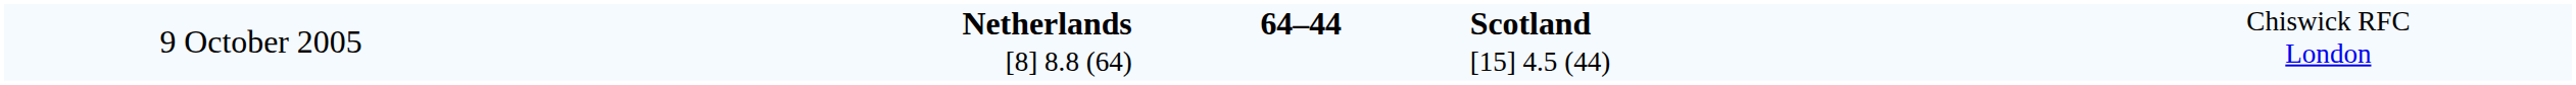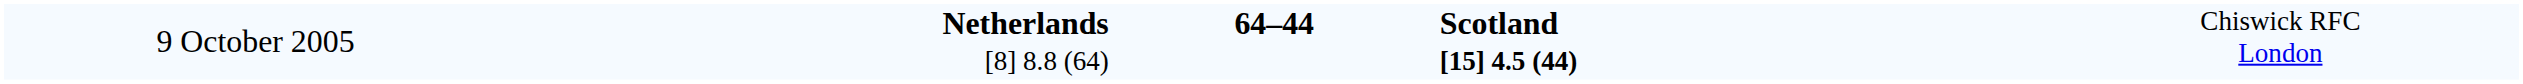[8] 8.8 (64) | column 4: normal -> bold
